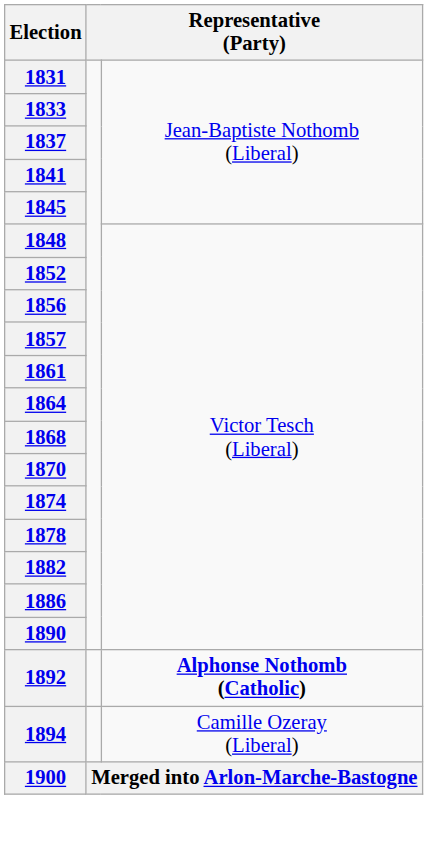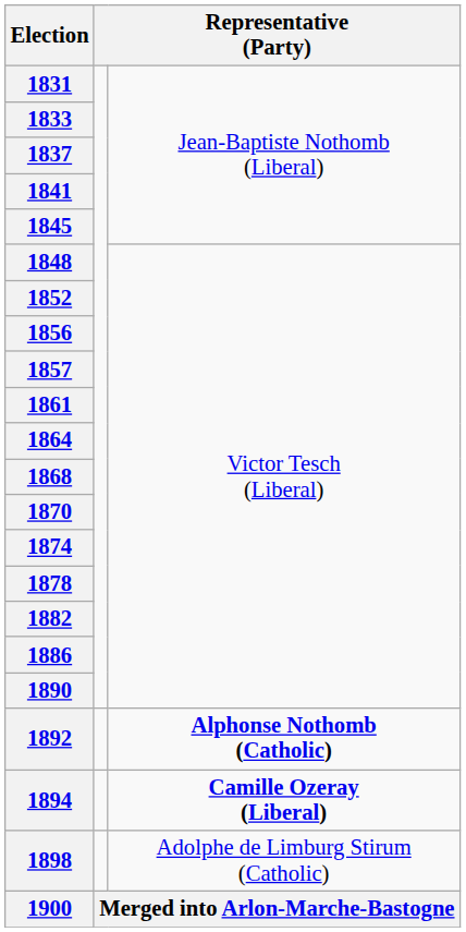1894 | column 3: normal -> bold
+ row: 1898 | Adolphe de Limburg Stirum (Catholic)
